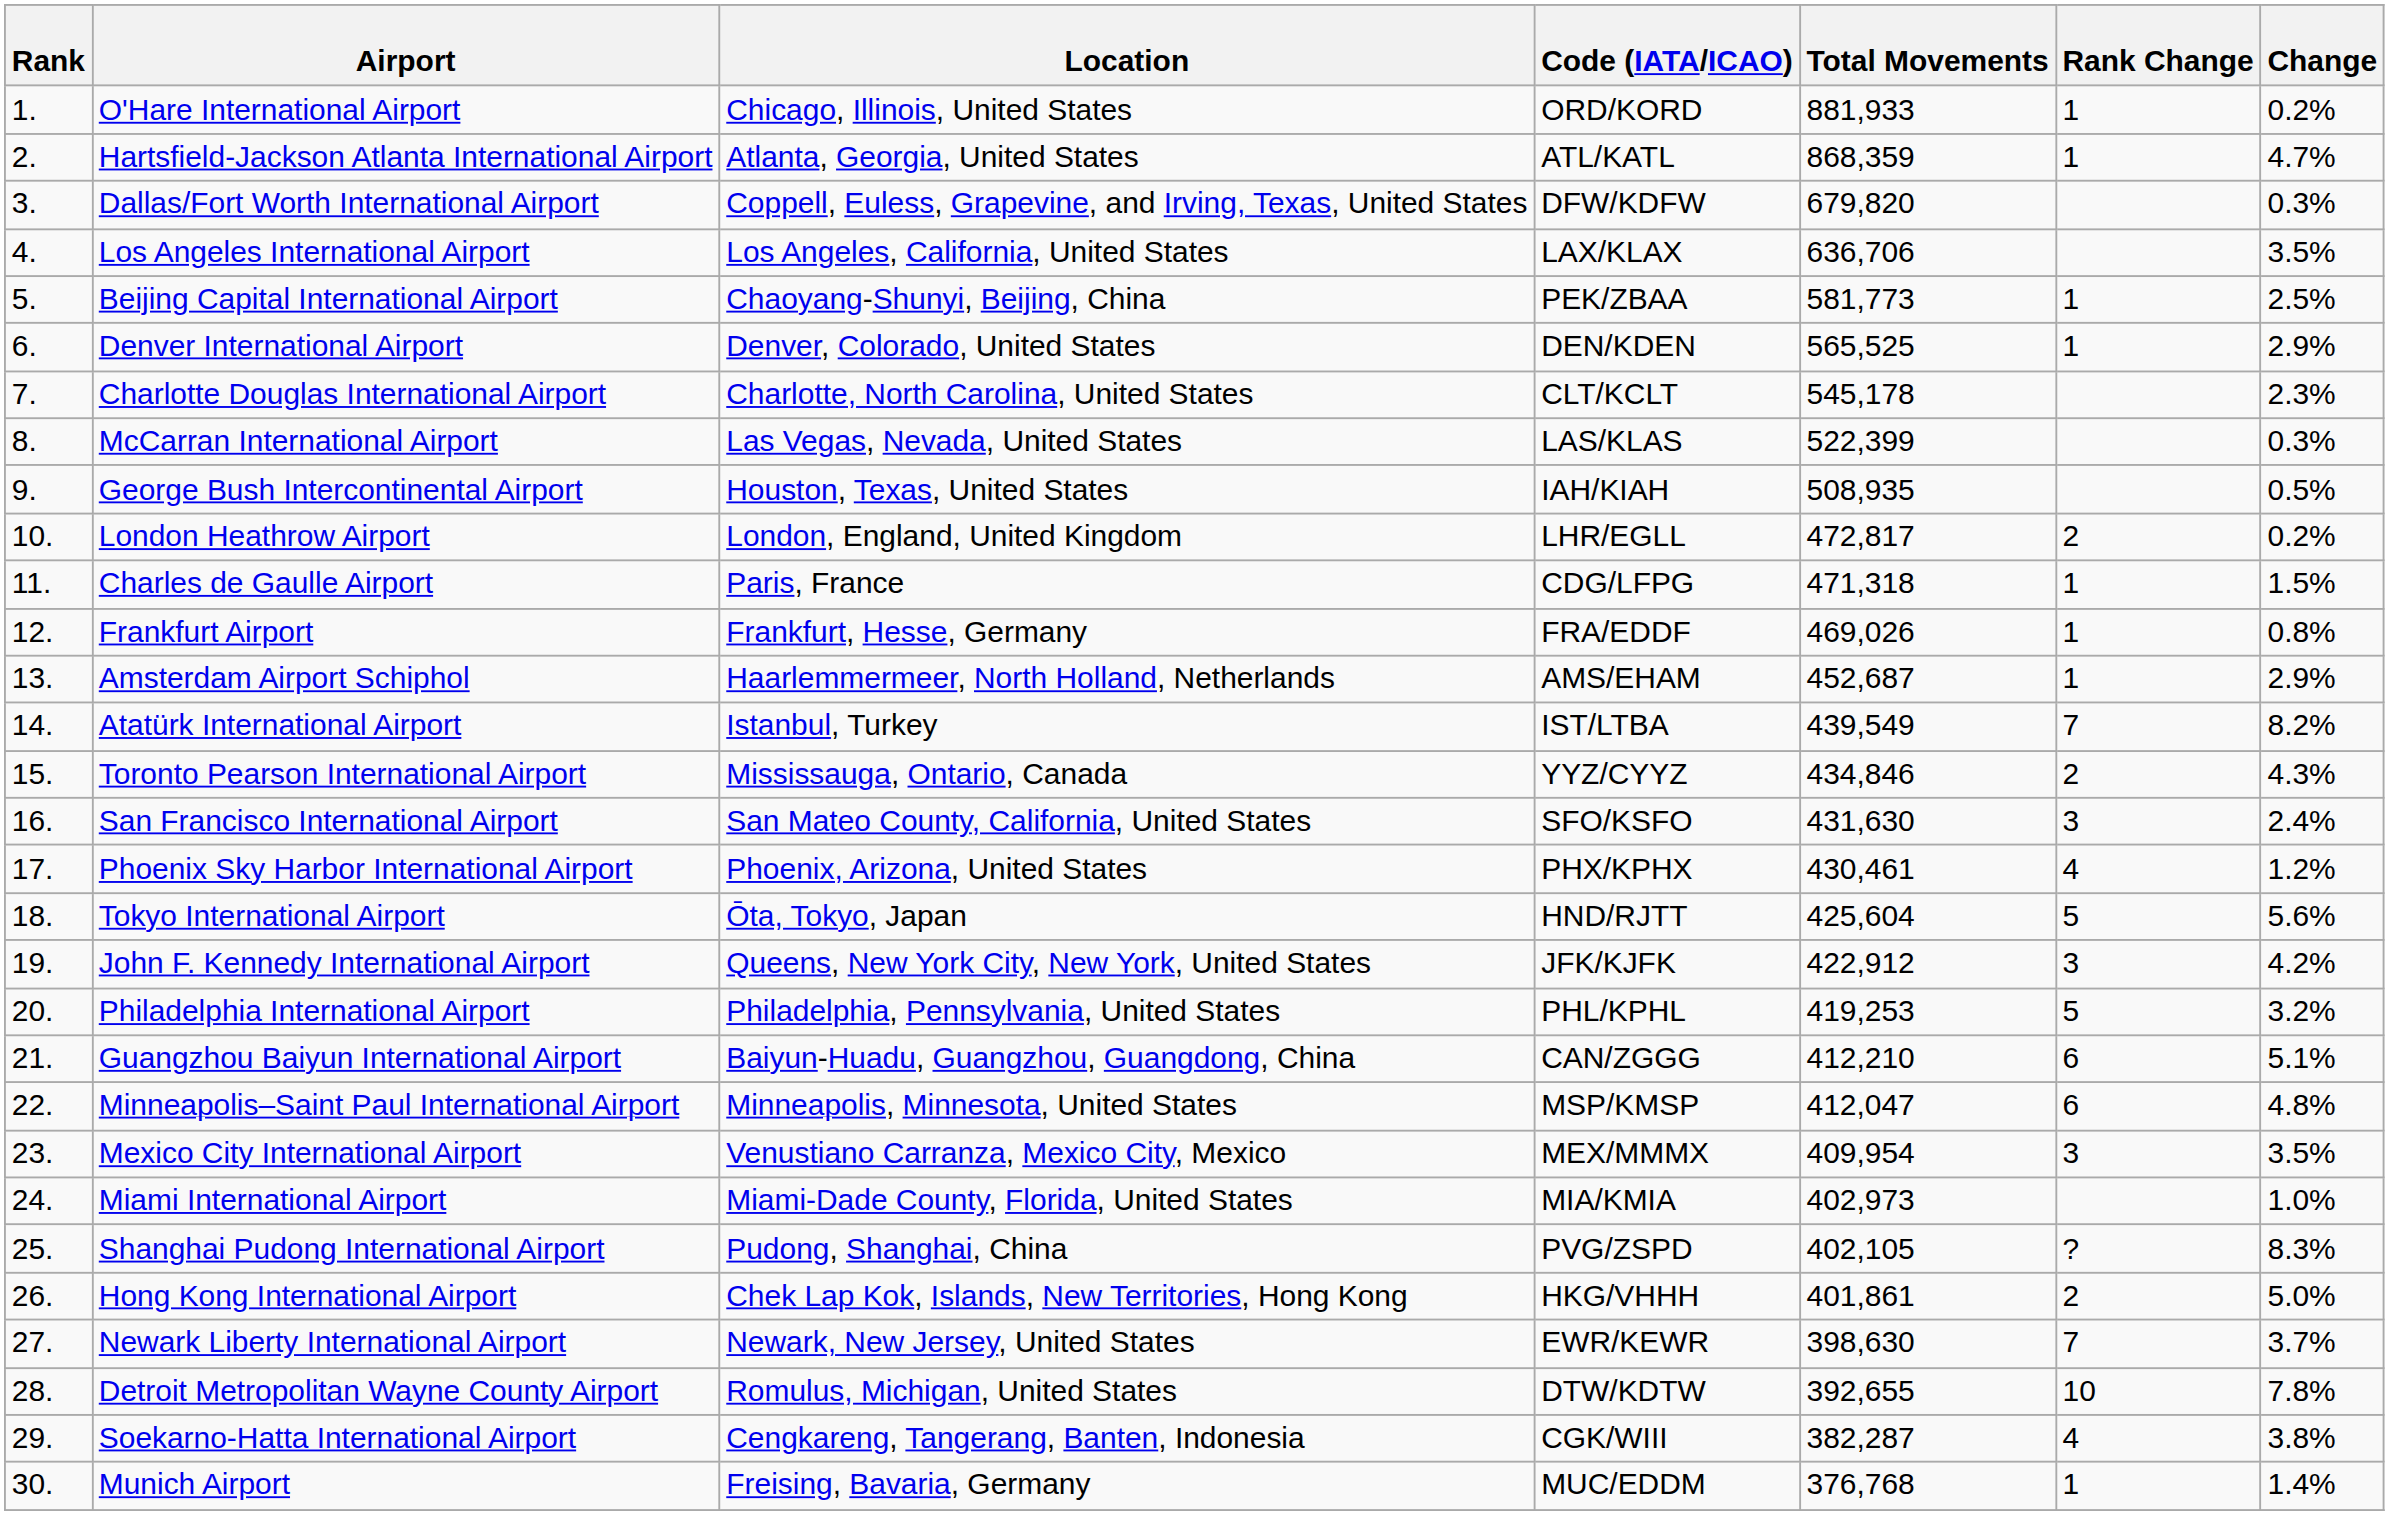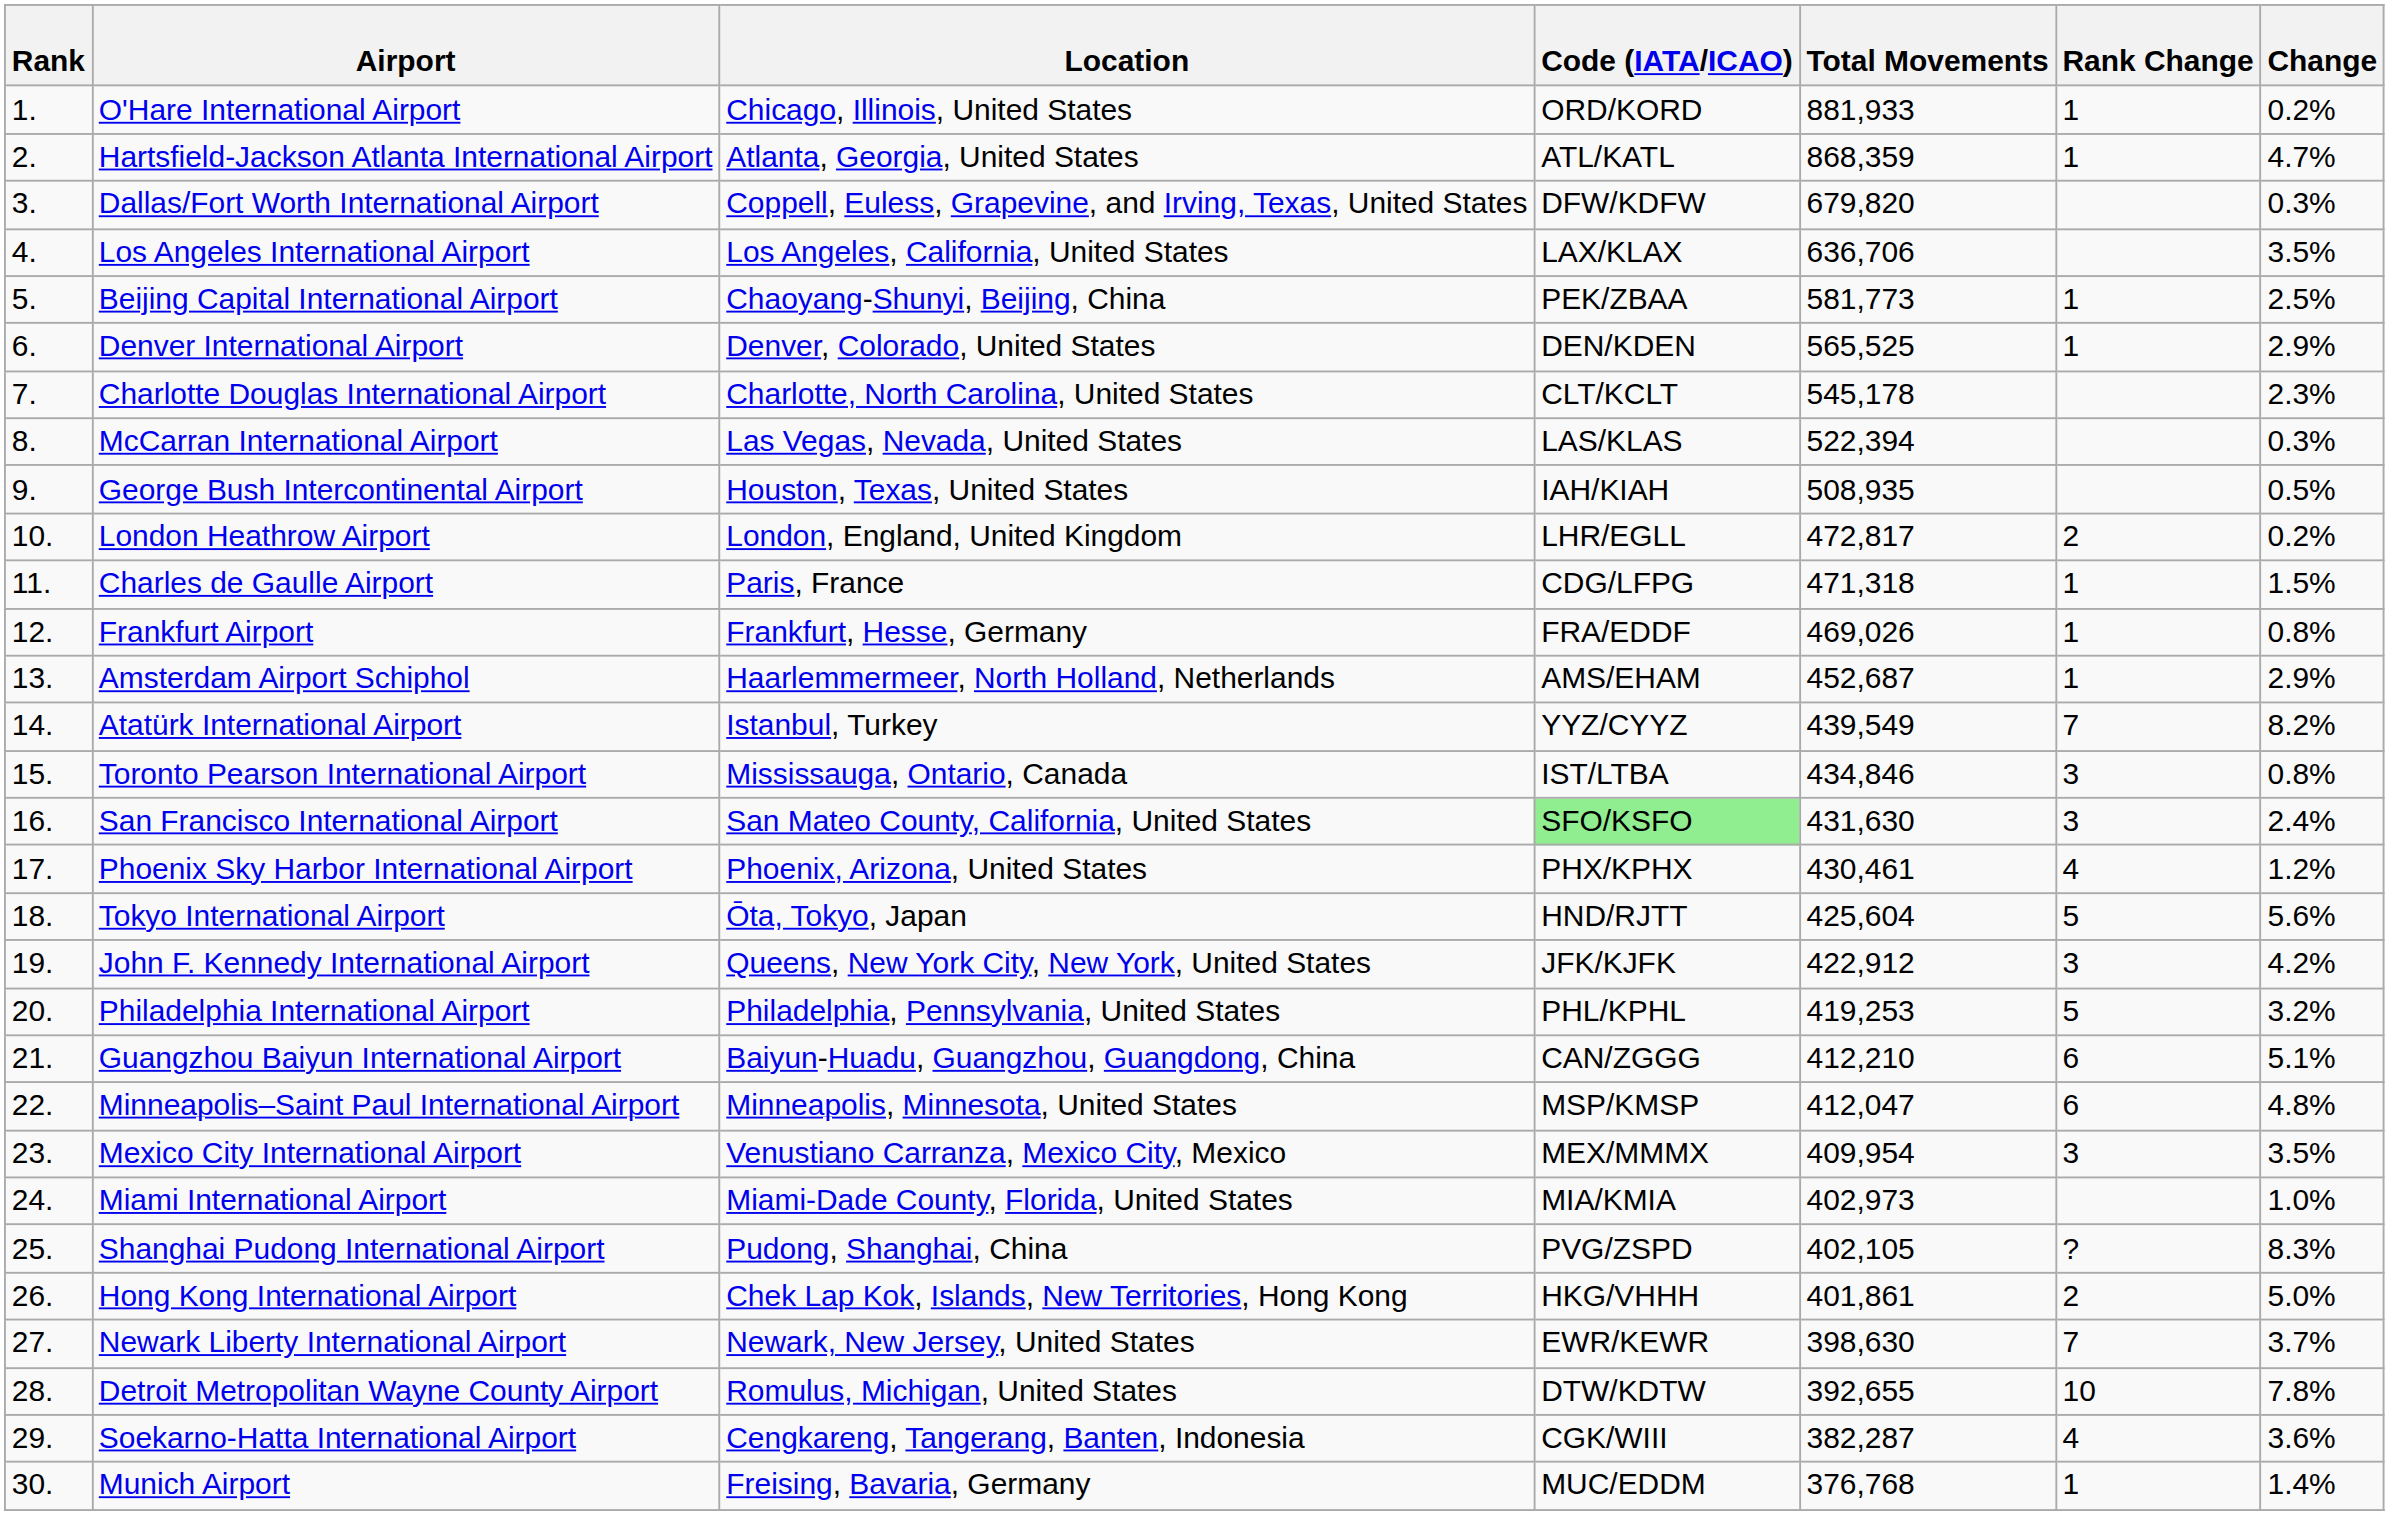McCarran International Airport | Total Movements: 522,399 -> 522,394
Atatürk International Airport | Code (IATA/ICAO): IST/LTBA -> YYZ/CYYZ
Toronto Pearson International Airport | Code (IATA/ICAO): YYZ/CYYZ -> IST/LTBA
Toronto Pearson International Airport | Rank Change: 2 -> 3
Toronto Pearson International Airport | Change: 4.3% -> 0.8%
San Francisco International Airport | Code (IATA/ICAO): no background -> lightgreen background
Soekarno-Hatta International Airport | Change: 3.8% -> 3.6%
